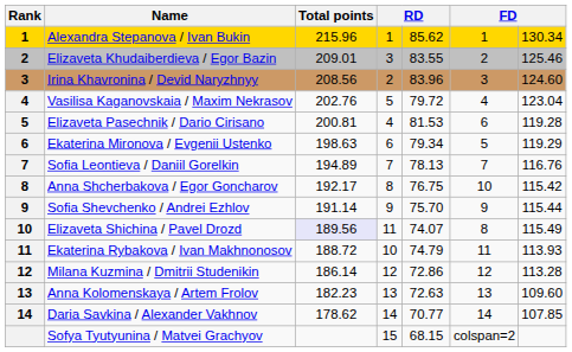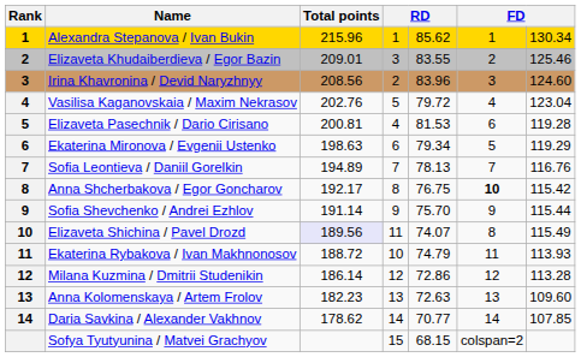Anna Shcherbakova / Egor Goncharov | column 6: normal -> bold
